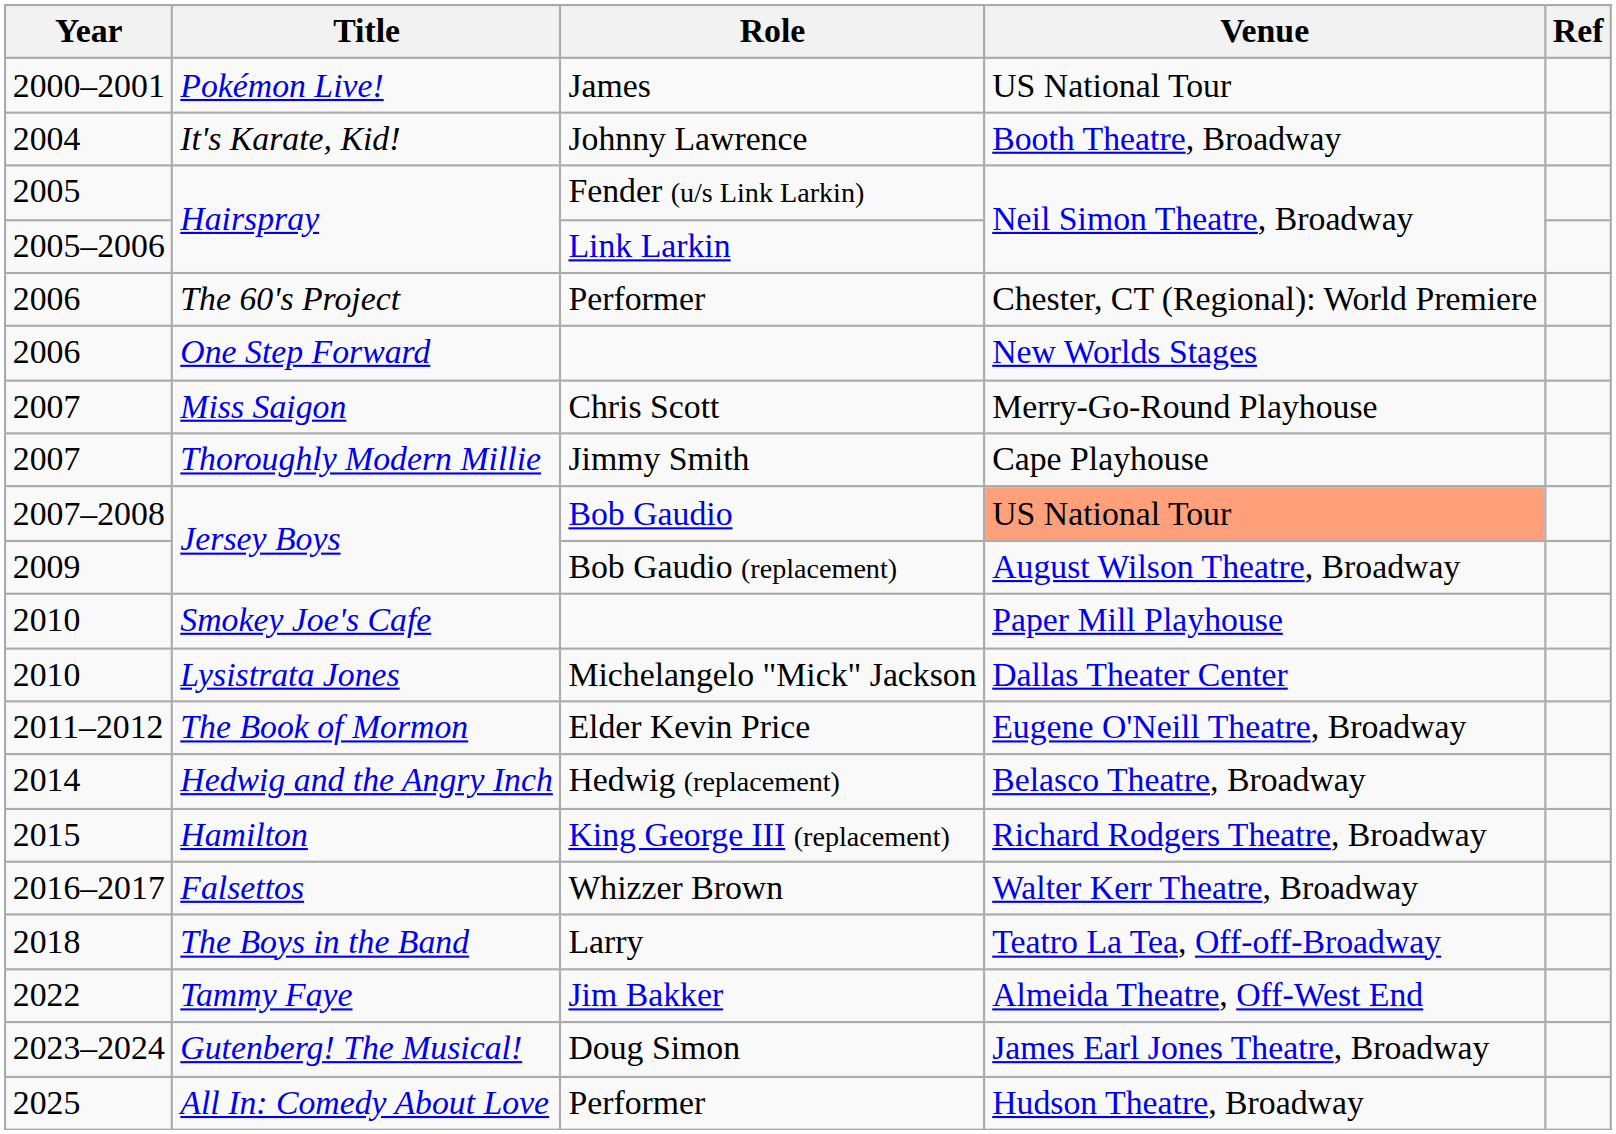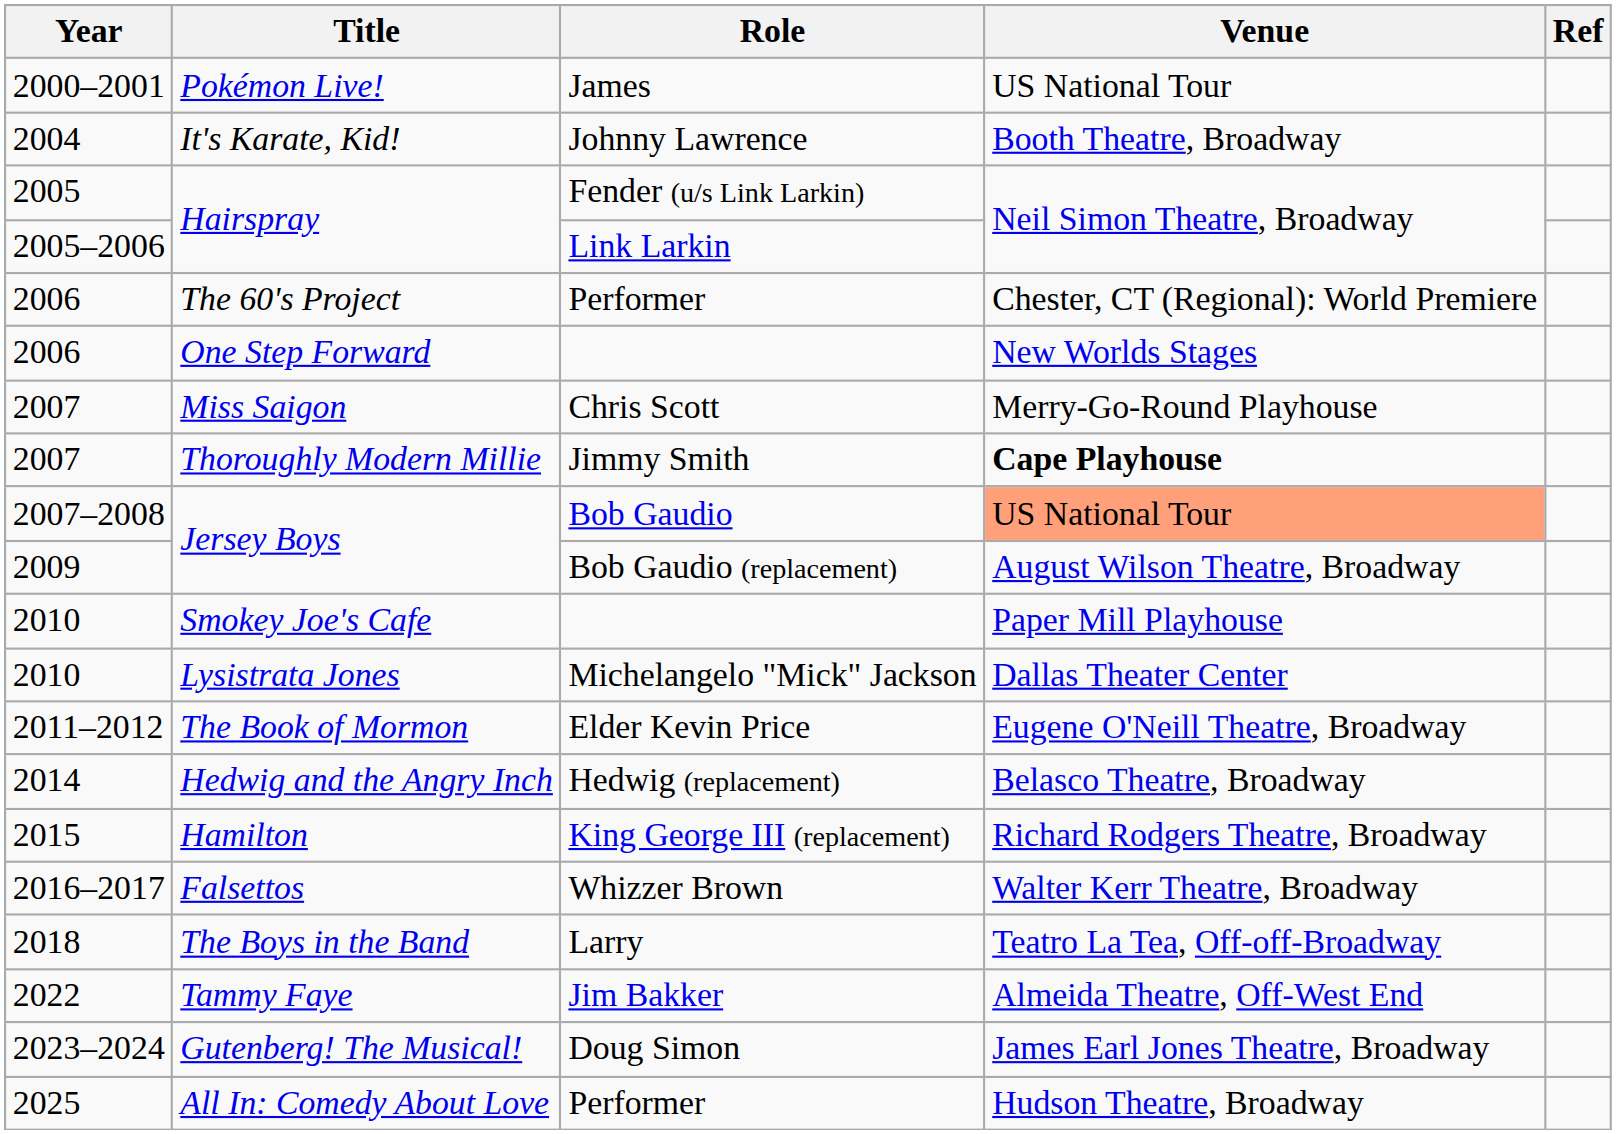Thoroughly Modern Millie | Venue: normal -> bold
